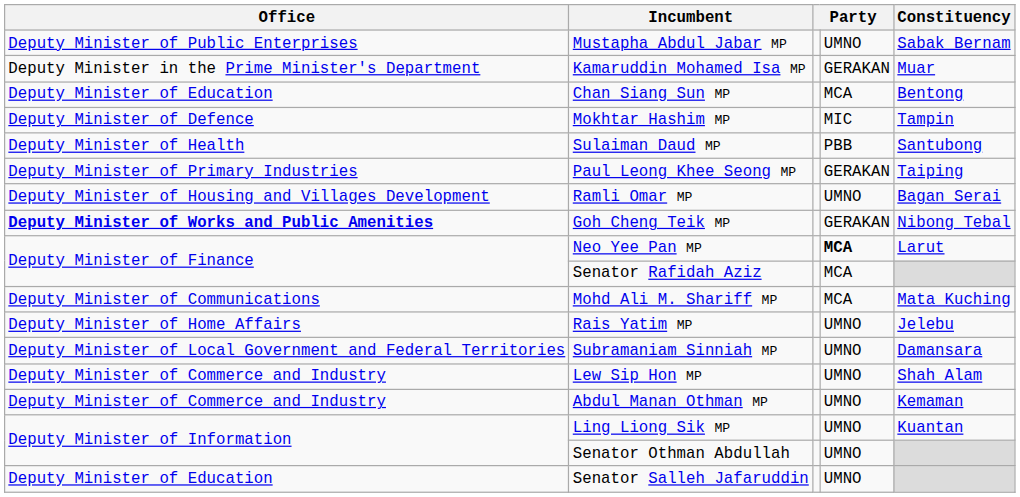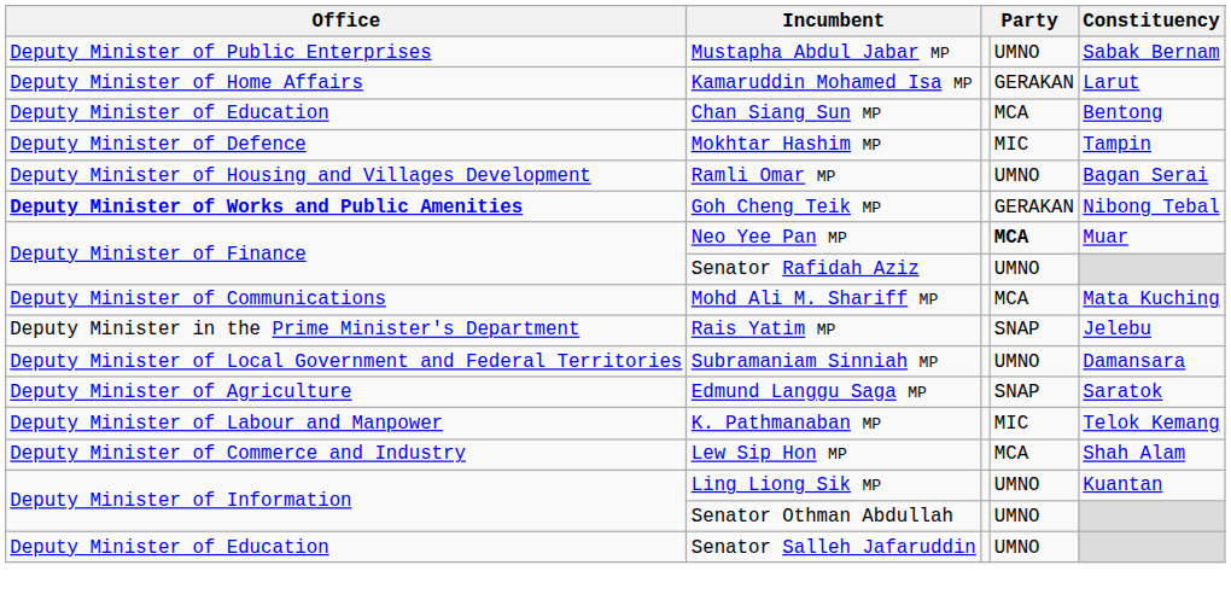Kamaruddin Mohamed Isa MP | Office: Deputy Minister in the Prime Minister's Department -> Deputy Minister of Home Affairs
Kamaruddin Mohamed Isa MP | Constituency: Muar -> Larut
- row: Deputy Minister of Health | Sulaiman Daud MP | PBB | Santubong
- row: Deputy Minister of Primary Industries | Paul Leong Khee Seong MP | GERAKAN | Taiping
Neo Yee Pan MP | Constituency: Larut -> Muar
Senator Rafidah Aziz | column 4: MCA -> UMNO
Rais Yatim MP | Office: Deputy Minister of Home Affairs -> Deputy Minister in the Prime Minister's Department
Rais Yatim MP | column 4: UMNO -> SNAP
+ row: Deputy Minister of Agriculture | Edmund Langgu Saga MP | SNAP | Saratok
+ row: Deputy Minister of Labour and Manpower | K. Pathmanaban MP | MIC | Telok Kemang
Lew Sip Hon MP | column 4: UMNO -> MCA
- row: Deputy Minister of Commerce and Industry | Abdul Manan Othman MP | UMNO | Kemaman
